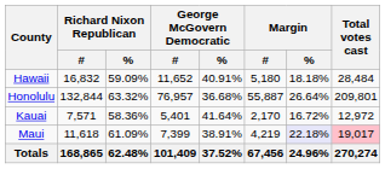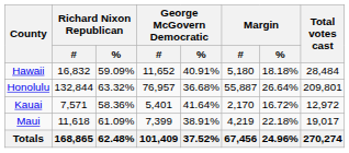Maui | Margin / %: lavender background -> no background
Maui | Total votes cast: pink background -> no background
